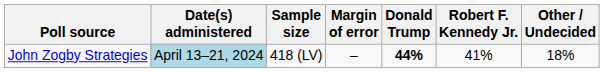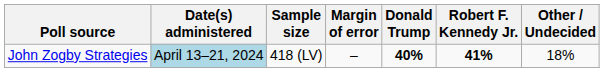John Zogby Strategies | Donald Trump: 44% -> 40%
John Zogby Strategies | Robert F. Kennedy Jr.: normal -> bold
